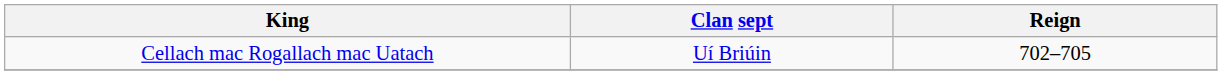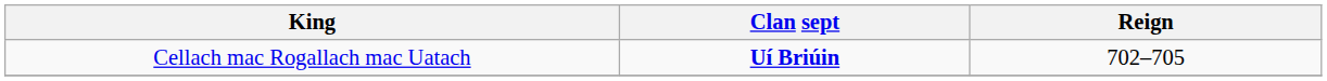Cellach mac Rogallach mac Uatach | Clan sept: normal -> bold
